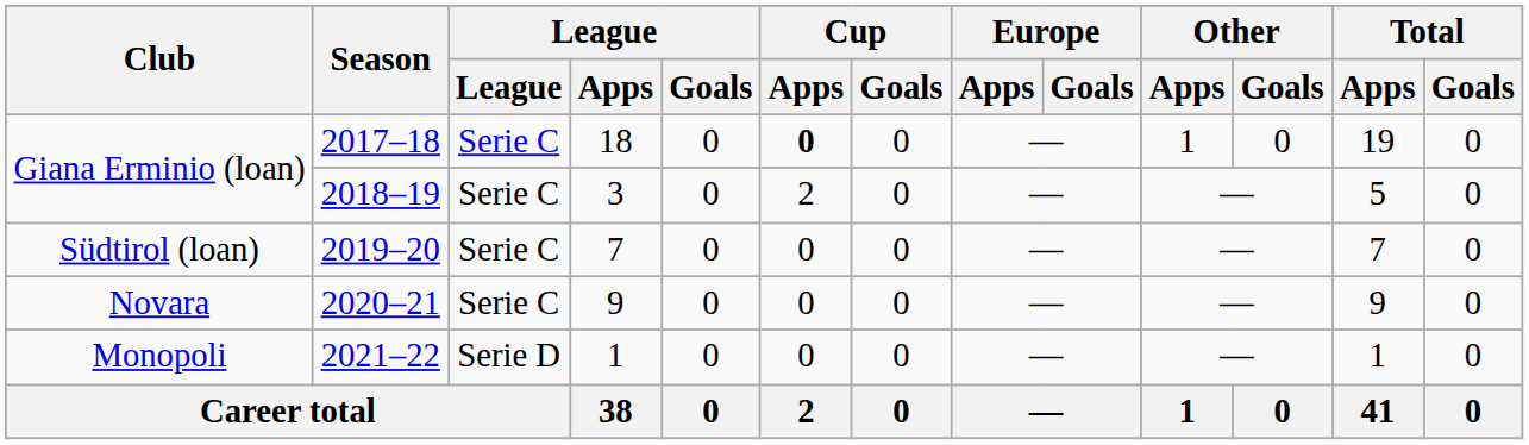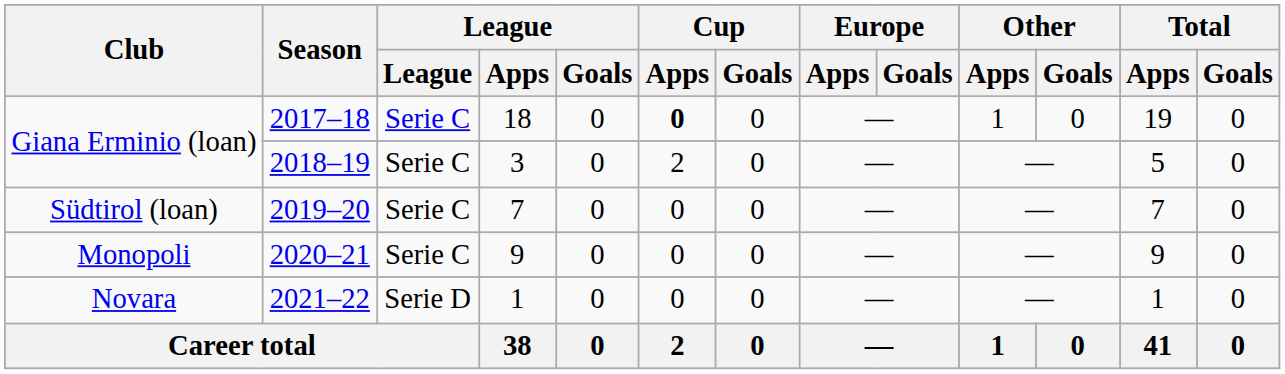2020–21 | Club: Novara -> Monopoli
2021–22 | Club: Monopoli -> Novara
